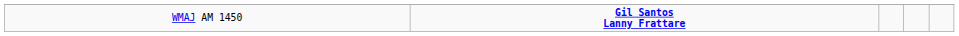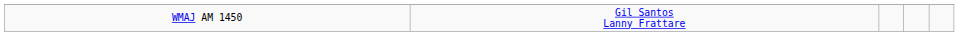WMAJ AM 1450 | column 2: bold -> normal
